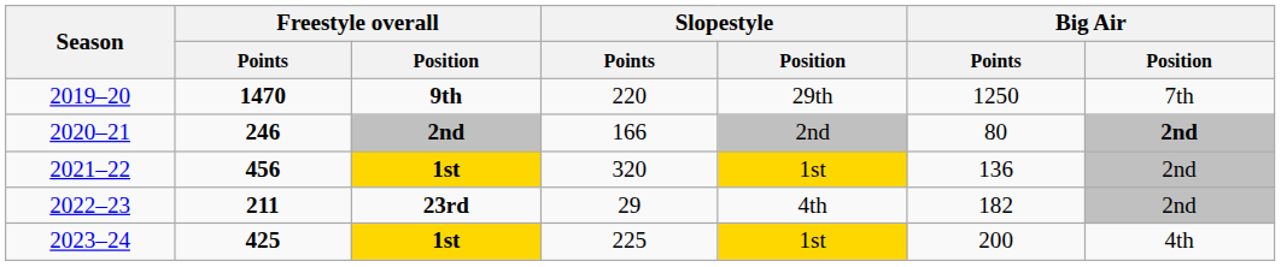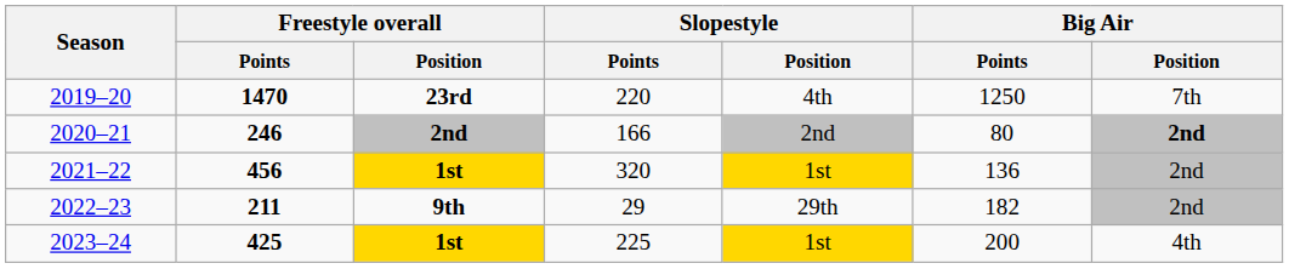2019–20 | Freestyle overall / Position: 9th -> 23rd
2019–20 | Slopestyle / Position: 29th -> 4th
2022–23 | Freestyle overall / Position: 23rd -> 9th
2022–23 | Slopestyle / Position: 4th -> 29th
